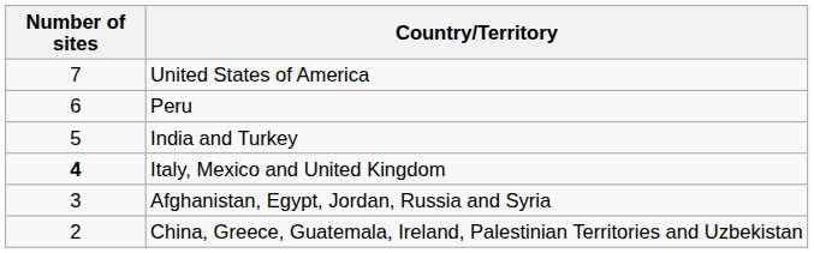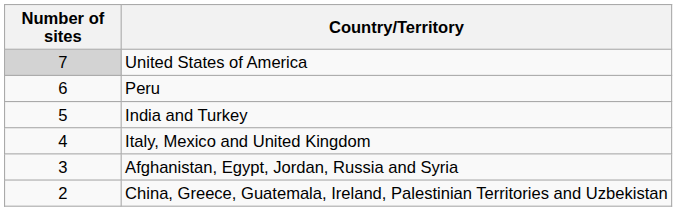United States of America | Number of sites: no background -> lightgrey background
Italy, Mexico and United Kingdom | Number of sites: bold -> normal
